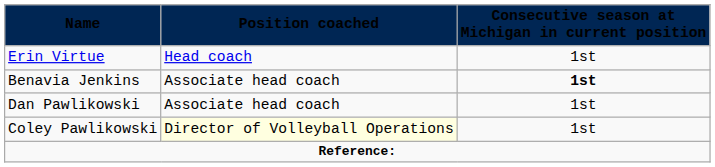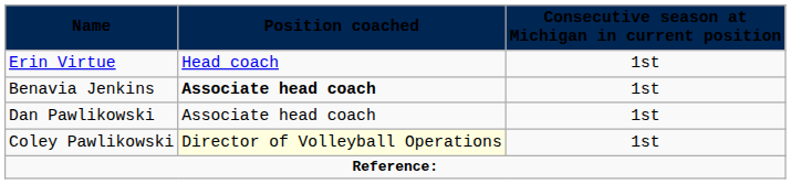Benavia Jenkins | Position coached: normal -> bold
Benavia Jenkins | Consecutive season at Michigan in current position: bold -> normal
